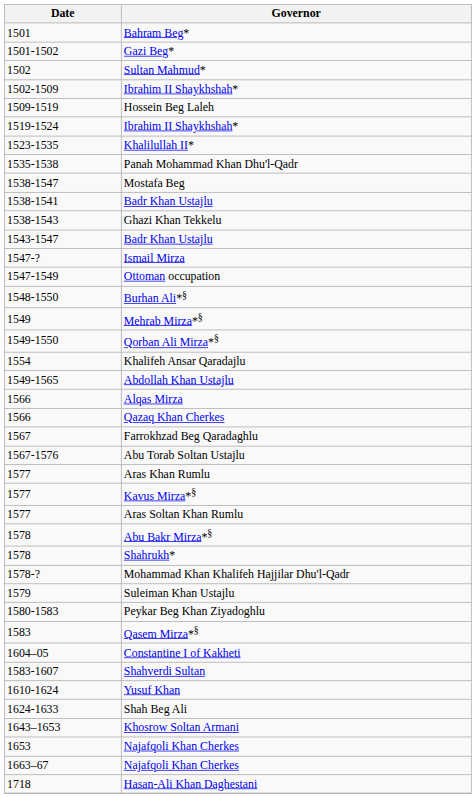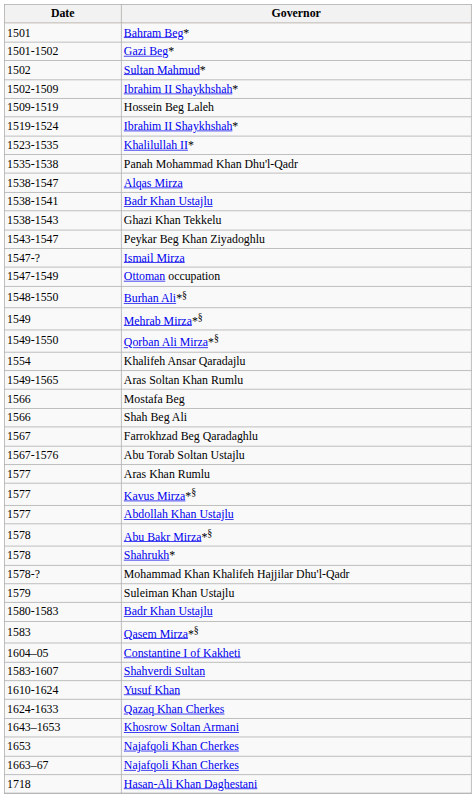row 10 | Governor: Mostafa Beg -> Alqas Mirza
row 13 | Governor: Badr Khan Ustajlu -> Peykar Beg Khan Ziyadoghlu
row 20 | Governor: Abdollah Khan Ustajlu -> Aras Soltan Khan Rumlu
row 21 | Governor: Alqas Mirza -> Mostafa Beg
row 22 | Governor: Qazaq Khan Cherkes -> Shah Beg Ali
row 27 | Governor: Aras Soltan Khan Rumlu -> Abdollah Khan Ustajlu
row 32 | Governor: Peykar Beg Khan Ziyadoghlu -> Badr Khan Ustajlu
row 37 | Governor: Shah Beg Ali -> Qazaq Khan Cherkes
